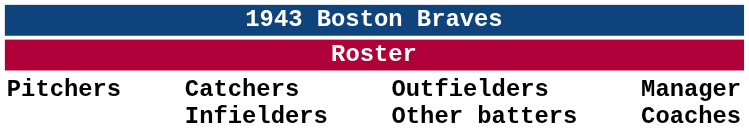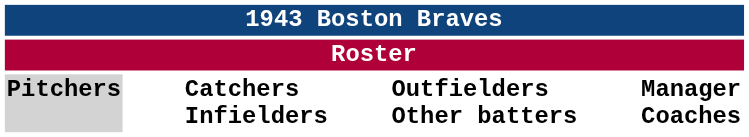Pitchers | column 1: no background -> lightgrey background
